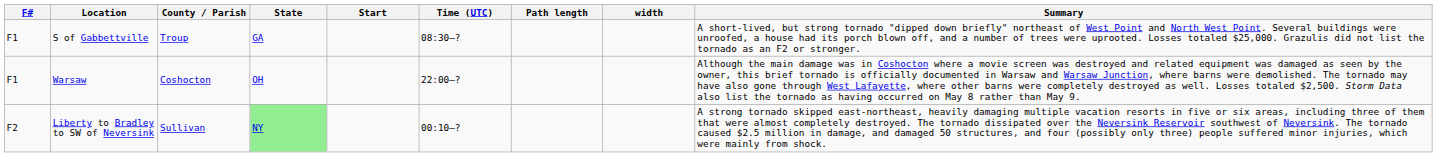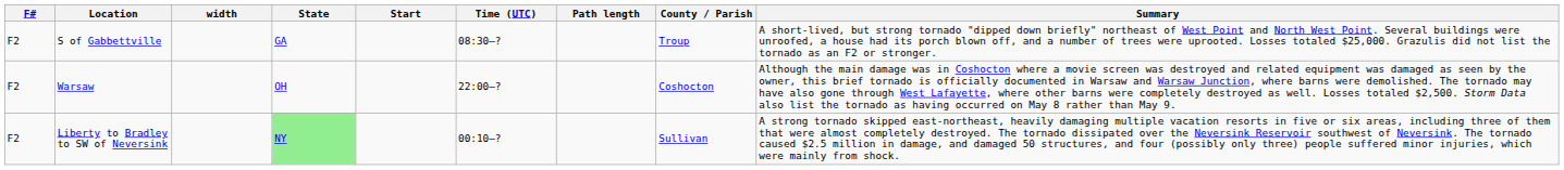columns swapped: County / Parish <-> width
S of Gabbettville | F#: F1 -> F2
Warsaw | F#: F1 -> F2
